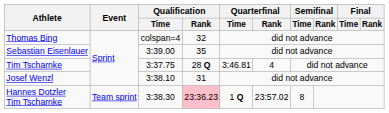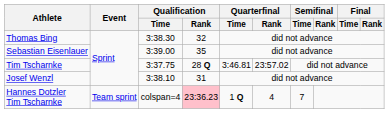Thomas Bing | Qualification / Time: colspan=4 -> 3:38.30
Tim Tscharnke | Quarterfinal / Rank: 4 -> 23:57.02
Hannes Dotzler Tim Tscharnke | Qualification / Time: 3:38.30 -> colspan=4
Hannes Dotzler Tim Tscharnke | Quarterfinal / Rank: 23:57.02 -> 4
Hannes Dotzler Tim Tscharnke | Semifinal / Time: 8 -> 7
